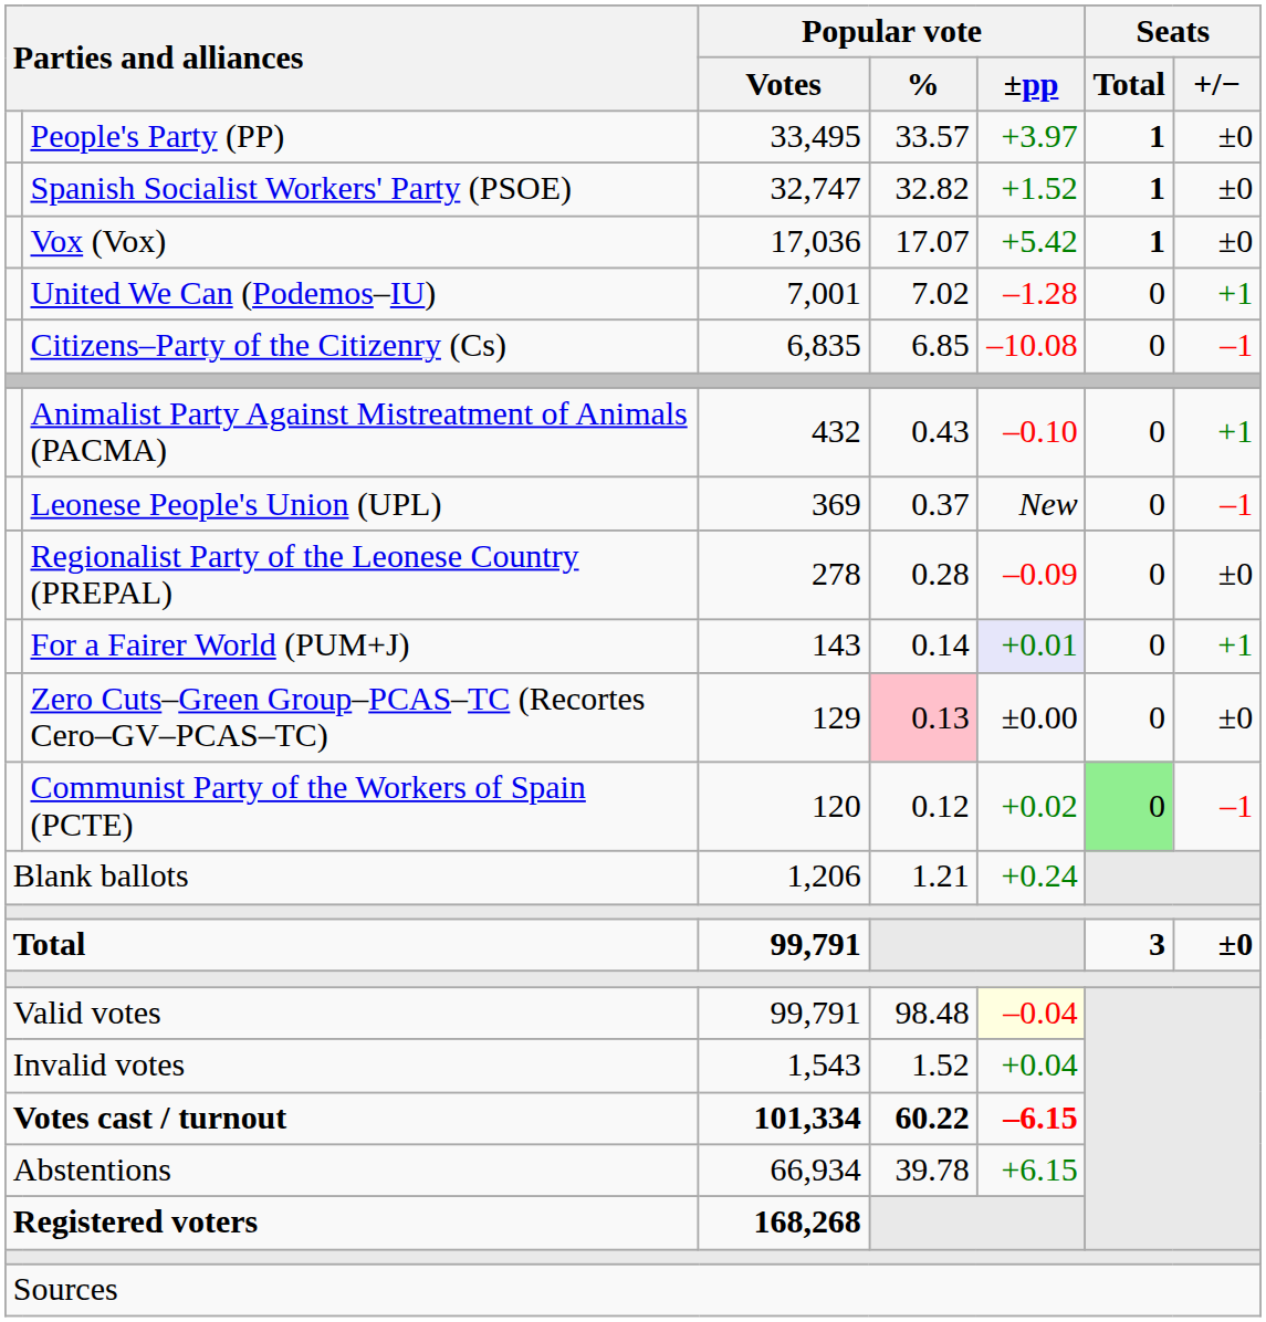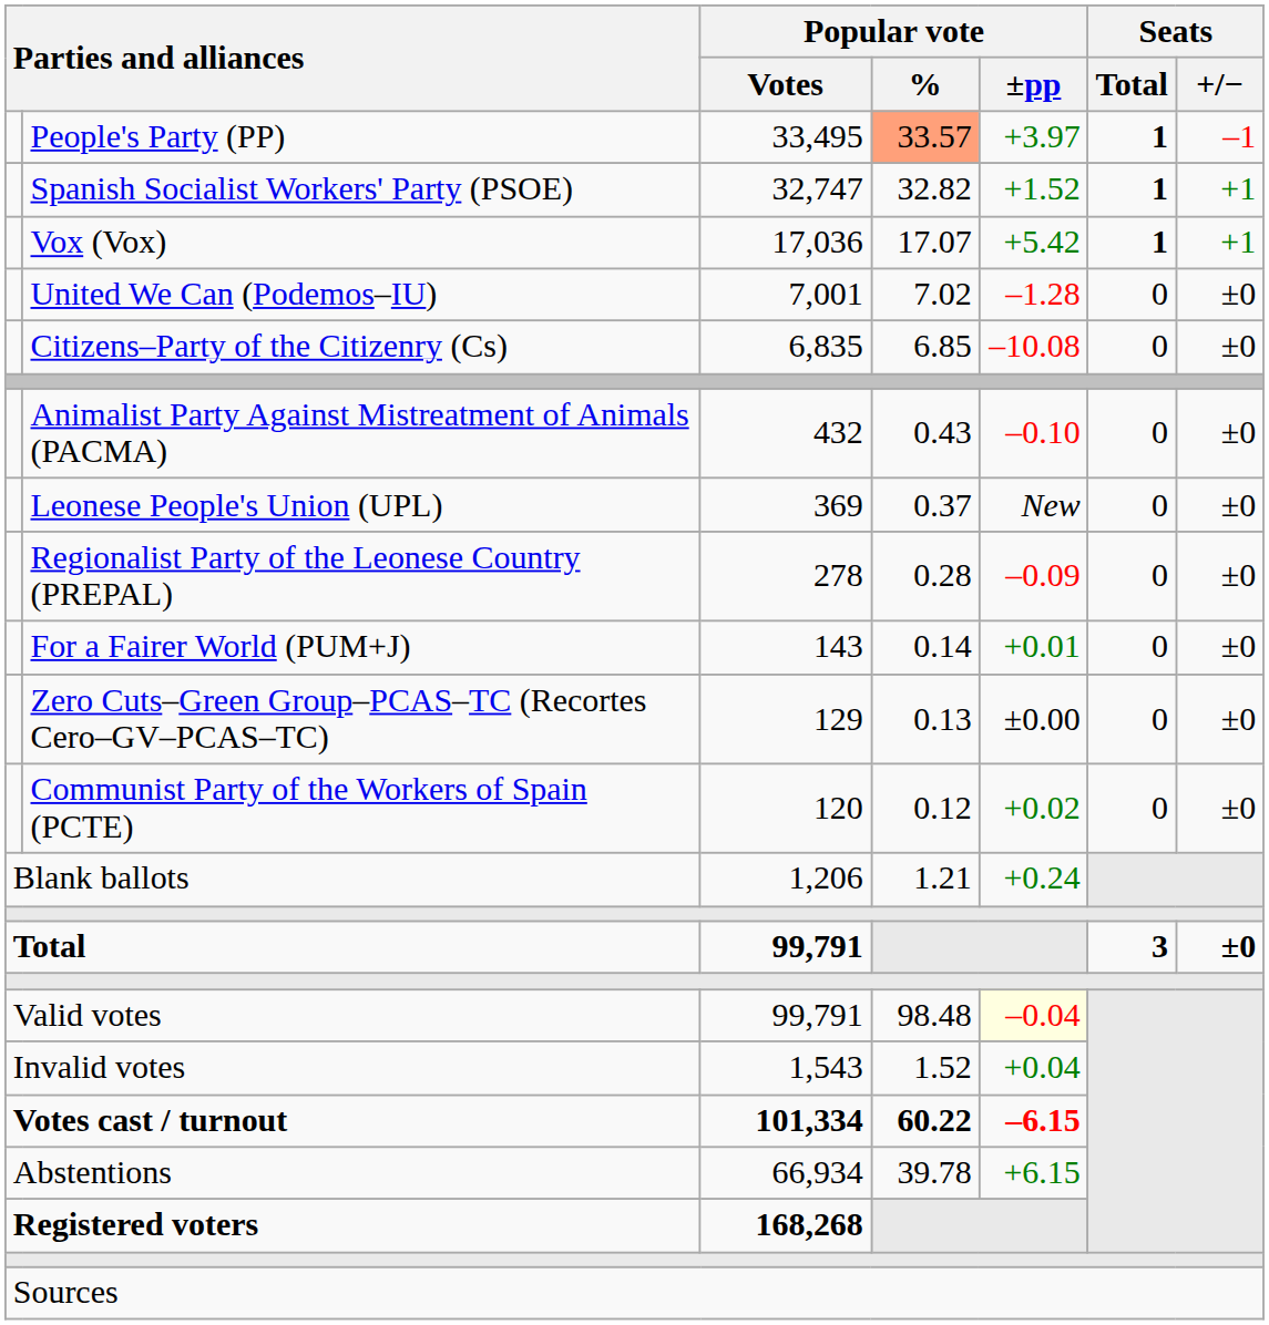People's Party (PP) | Popular vote / %: no background -> lightsalmon background
People's Party (PP) | Seats / +/−: ±0 -> –1
Spanish Socialist Workers' Party (PSOE) | Seats / +/−: ±0 -> +1
Vox (Vox) | Seats / +/−: ±0 -> +1
United We Can (Podemos–IU) | Seats / +/−: +1 -> ±0
Citizens–Party of the Citizenry (Cs) | Seats / +/−: –1 -> ±0
Animalist Party Against Mistreatment of Animals (PACMA) | Seats / +/−: +1 -> ±0
Leonese People's Union (UPL) | Seats / +/−: –1 -> ±0
For a Fairer World (PUM+J) | Popular vote / ±pp: lavender background -> no background
For a Fairer World (PUM+J) | Seats / +/−: +1 -> ±0
Zero Cuts–Green Group–PCAS–TC (Recortes Cero–GV–PCAS–TC) | Popular vote / %: pink background -> no background
Communist Party of the Workers of Spain (PCTE) | Seats / Total: lightgreen background -> no background
Communist Party of the Workers of Spain (PCTE) | Seats / +/−: –1 -> ±0
